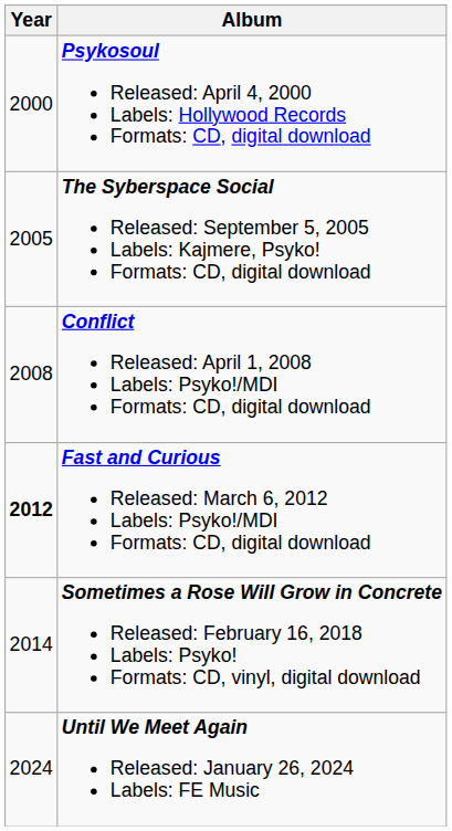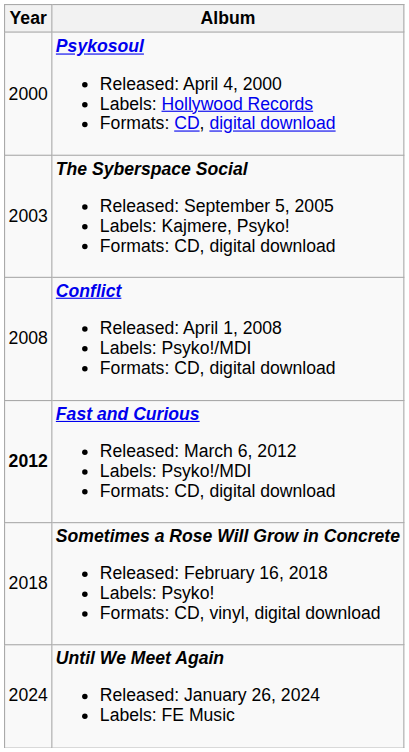row 3 | Year: 2005 -> 2003
row 6 | Year: 2014 -> 2018
